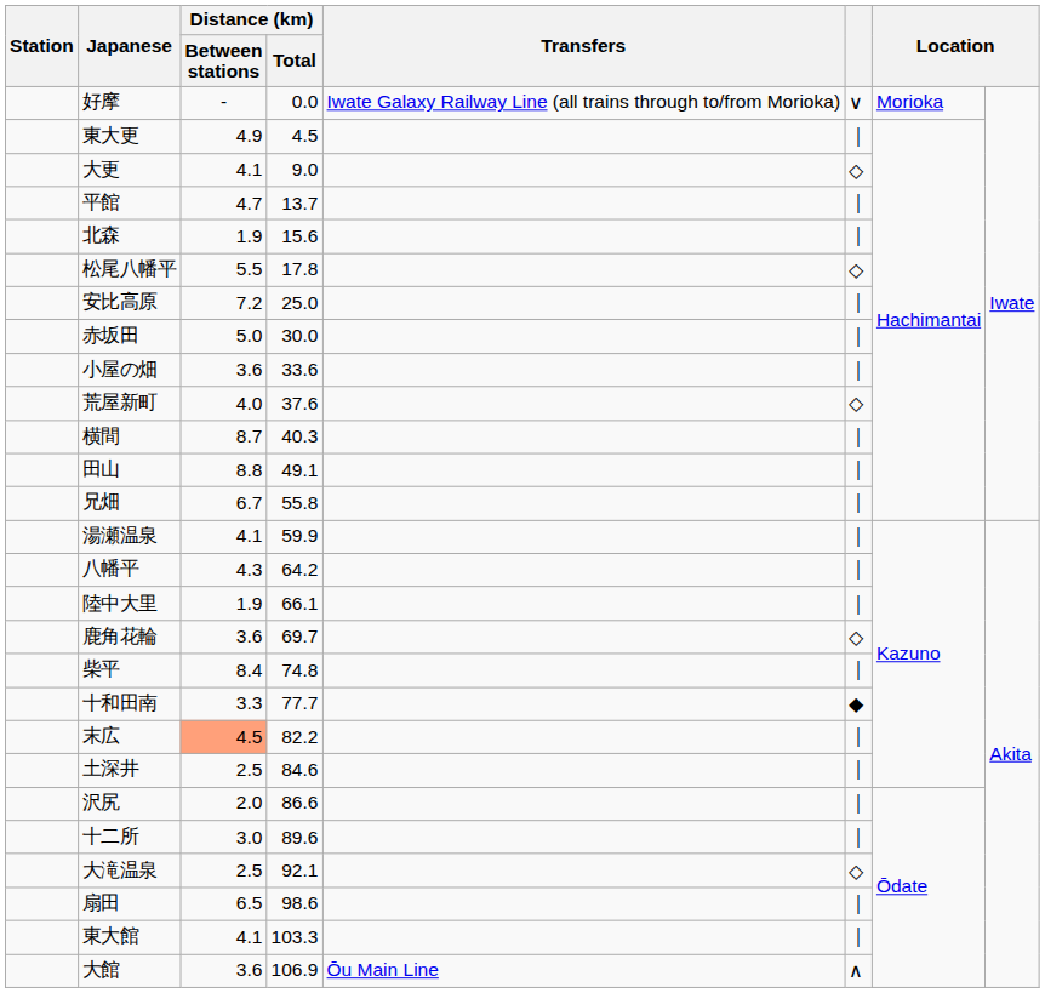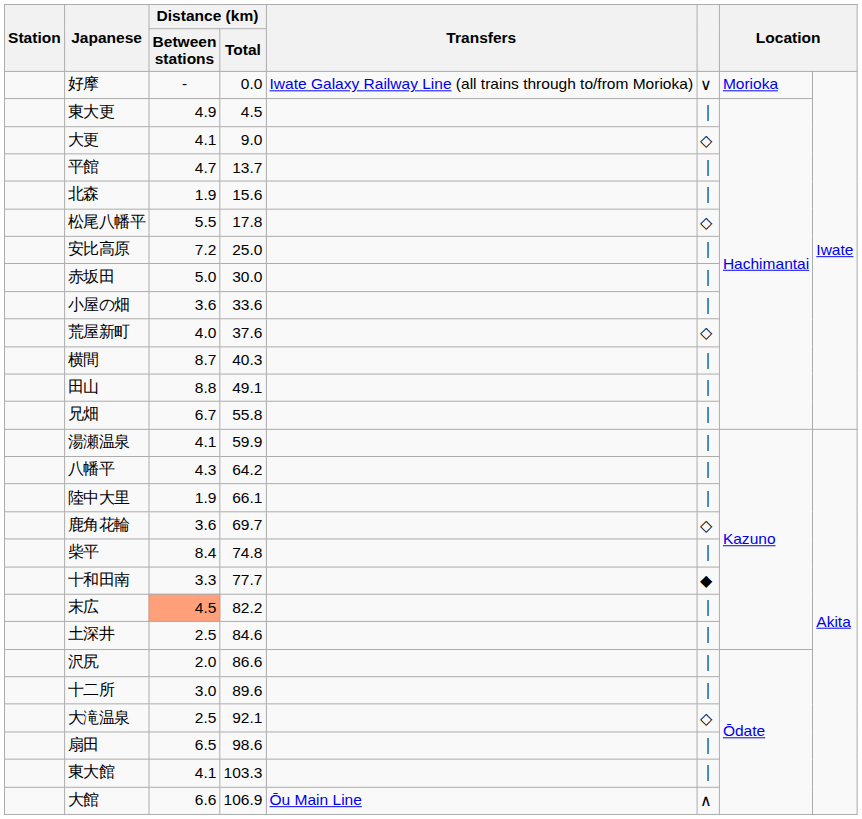大館 | Distance (km) / Between stations: 3.6 -> 6.6
